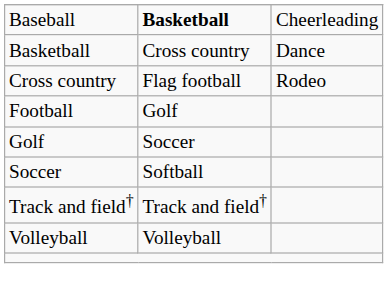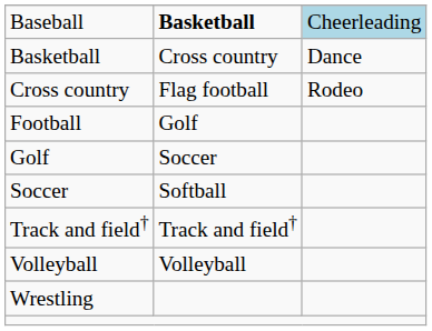Baseball | column 3: no background -> lightblue background
+ row: Wrestling
